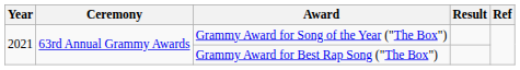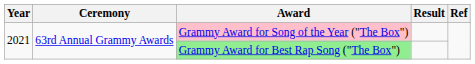Grammy Award for Song of the Year ("The Box") | Award: no background -> pink background
Grammy Award for Best Rap Song ("The Box") | Award: no background -> lightgreen background
